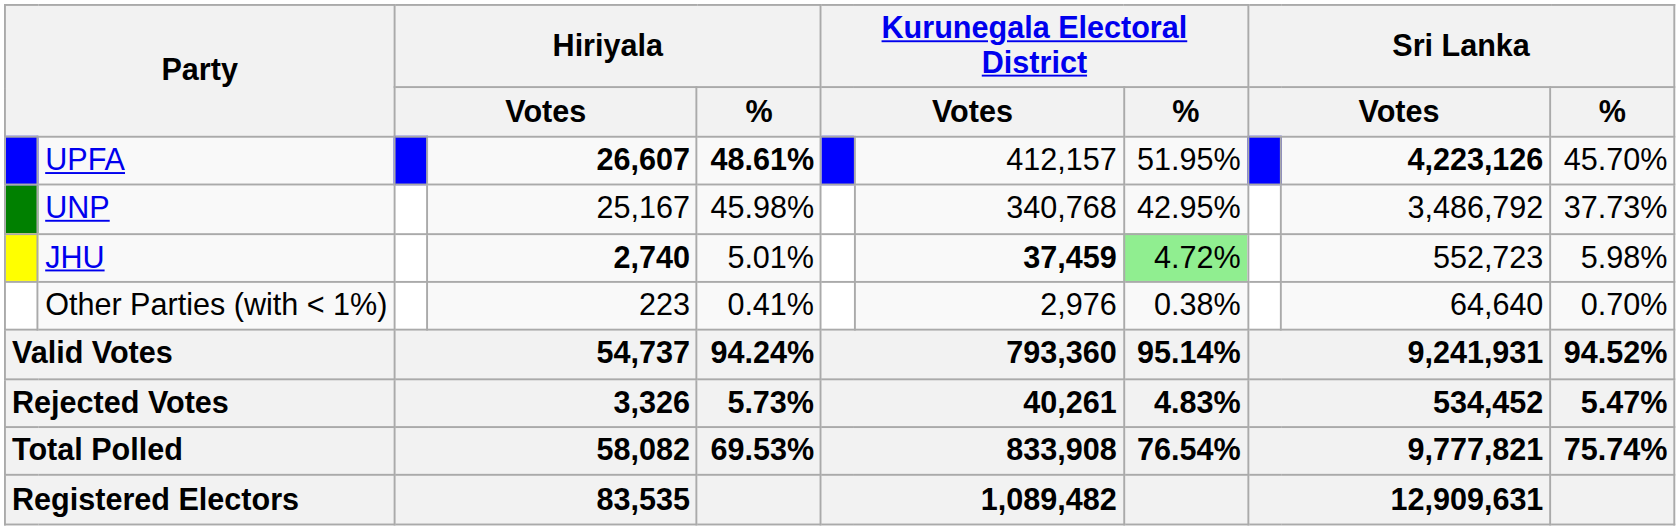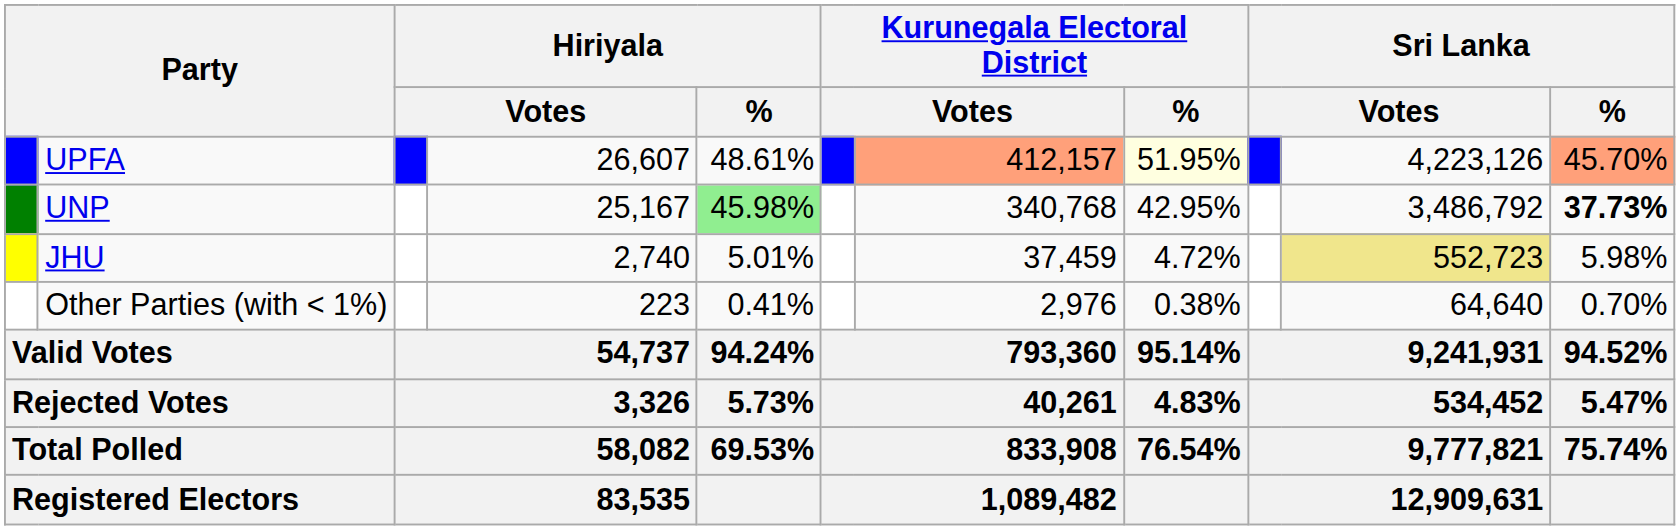UPFA | column 4: bold -> normal
UPFA | Hiriyala / %: bold -> normal
UPFA | column 7: no background -> lightsalmon background
UPFA | Kurunegala Electoral District / %: no background -> lightyellow background
UPFA | column 10: bold -> normal
UPFA | Sri Lanka / %: no background -> lightsalmon background
UNP | Hiriyala / %: no background -> lightgreen background
UNP | Sri Lanka / %: normal -> bold
JHU | column 4: bold -> normal
JHU | column 7: bold -> normal
JHU | Kurunegala Electoral District / %: lightgreen background -> no background
JHU | column 10: no background -> khaki background
